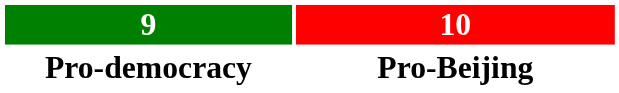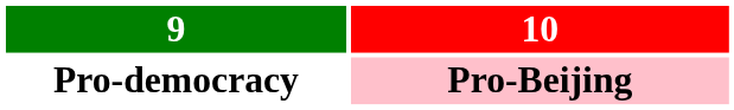Pro-democracy | 10: no background -> pink background
